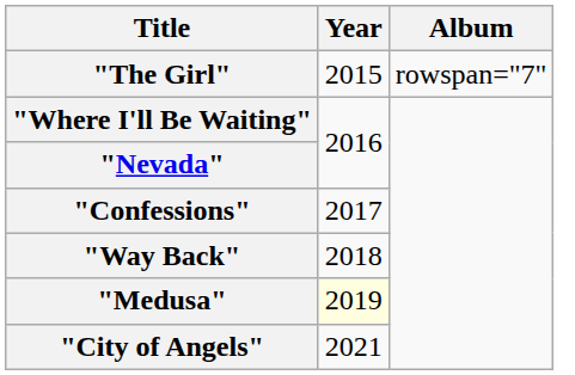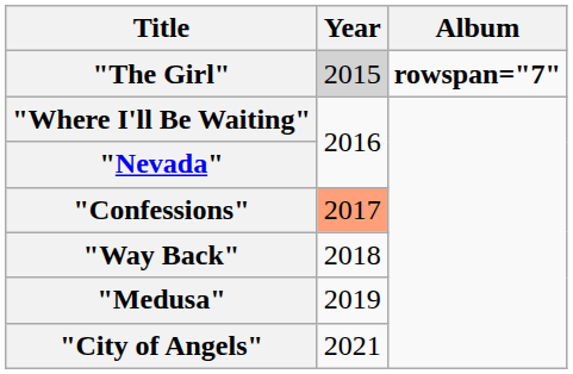"The Girl" | Year: no background -> lightgrey background
"The Girl" | Album: normal -> bold
"Confessions" | Year: no background -> lightsalmon background
"Medusa" | Year: lightyellow background -> no background
